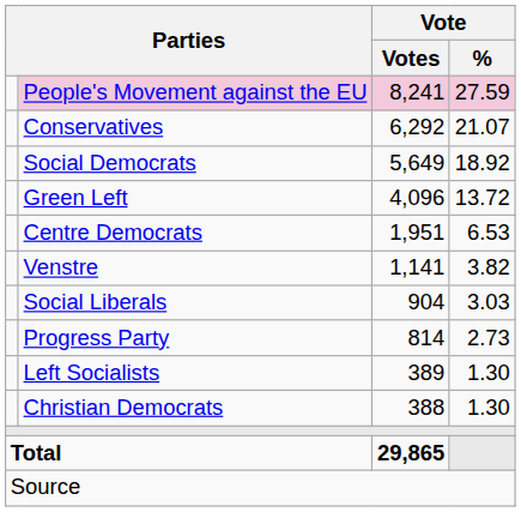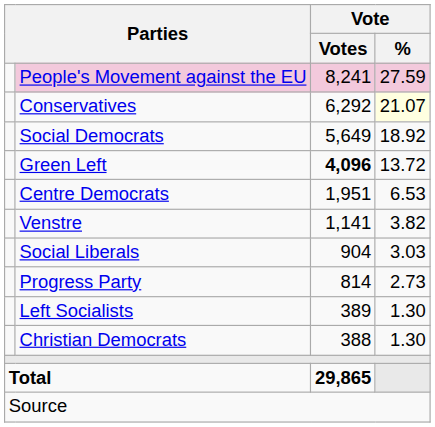Conservatives | Vote / %: no background -> lightyellow background
Green Left | Vote / Votes: normal -> bold
